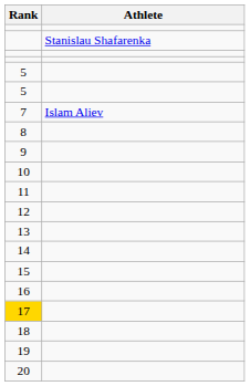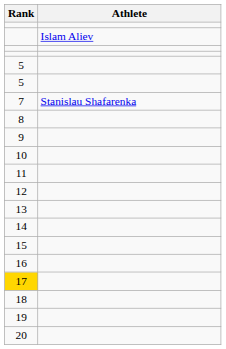row 3 | Athlete: Stanislau Shafarenka -> Islam Aliev
row 8 | Athlete: Islam Aliev -> Stanislau Shafarenka
